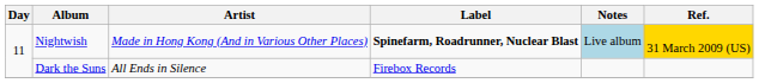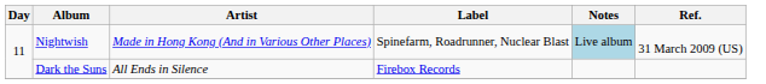Nightwish | Label: bold -> normal
Nightwish | Ref.: gold background -> no background
